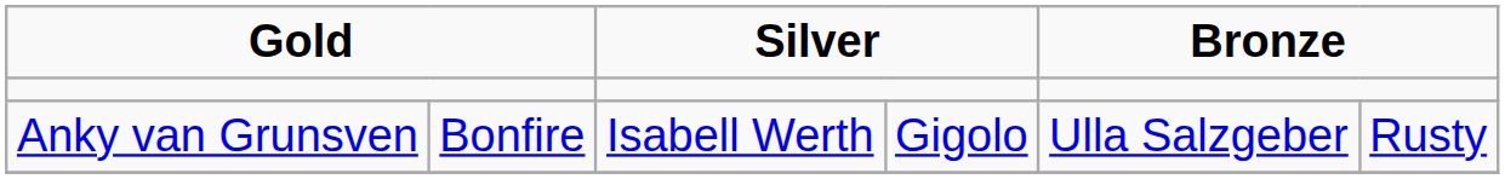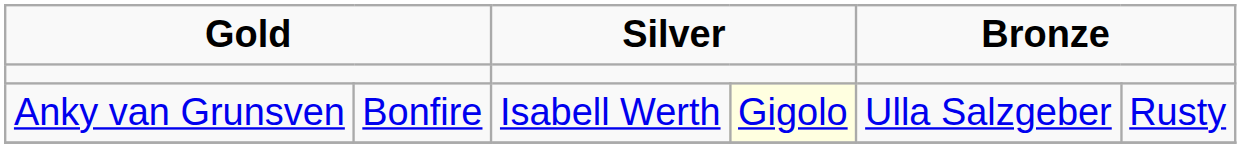Anky van Grunsven | column 4: no background -> lightyellow background
